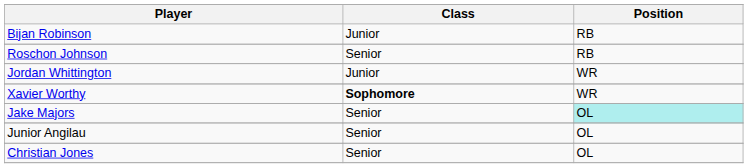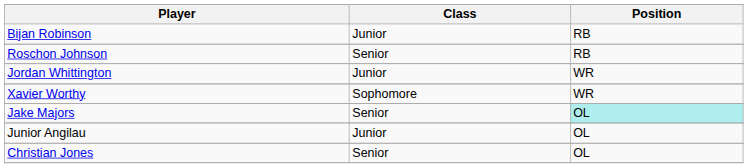Xavier Worthy | Class: bold -> normal
Junior Angilau | Class: Senior -> Junior
